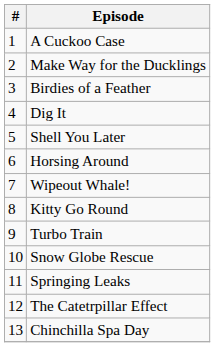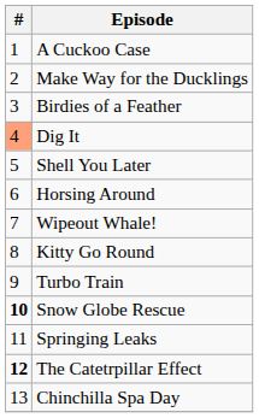Dig It | #: no background -> lightsalmon background
Snow Globe Rescue | #: normal -> bold
The Catetrpillar Effect | #: normal -> bold
